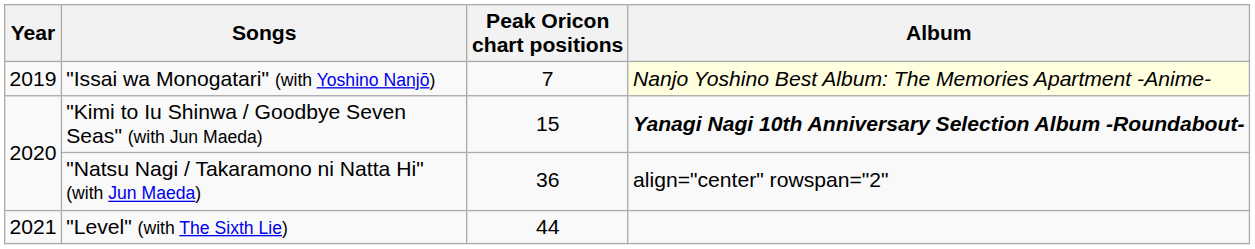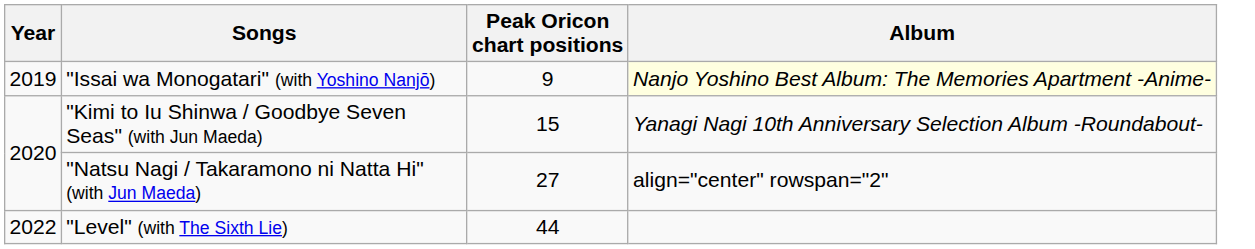"Issai wa Monogatari" (with Yoshino Nanjō) | Peak Oricon chart positions: 7 -> 9
"Kimi to Iu Shinwa / Goodbye Seven Seas" (with Jun Maeda) | Album: bold -> normal
"Natsu Nagi / Takaramono ni Natta Hi" (with Jun Maeda) | Peak Oricon chart positions: 36 -> 27
"Level" (with The Sixth Lie) | Year: 2021 -> 2022
